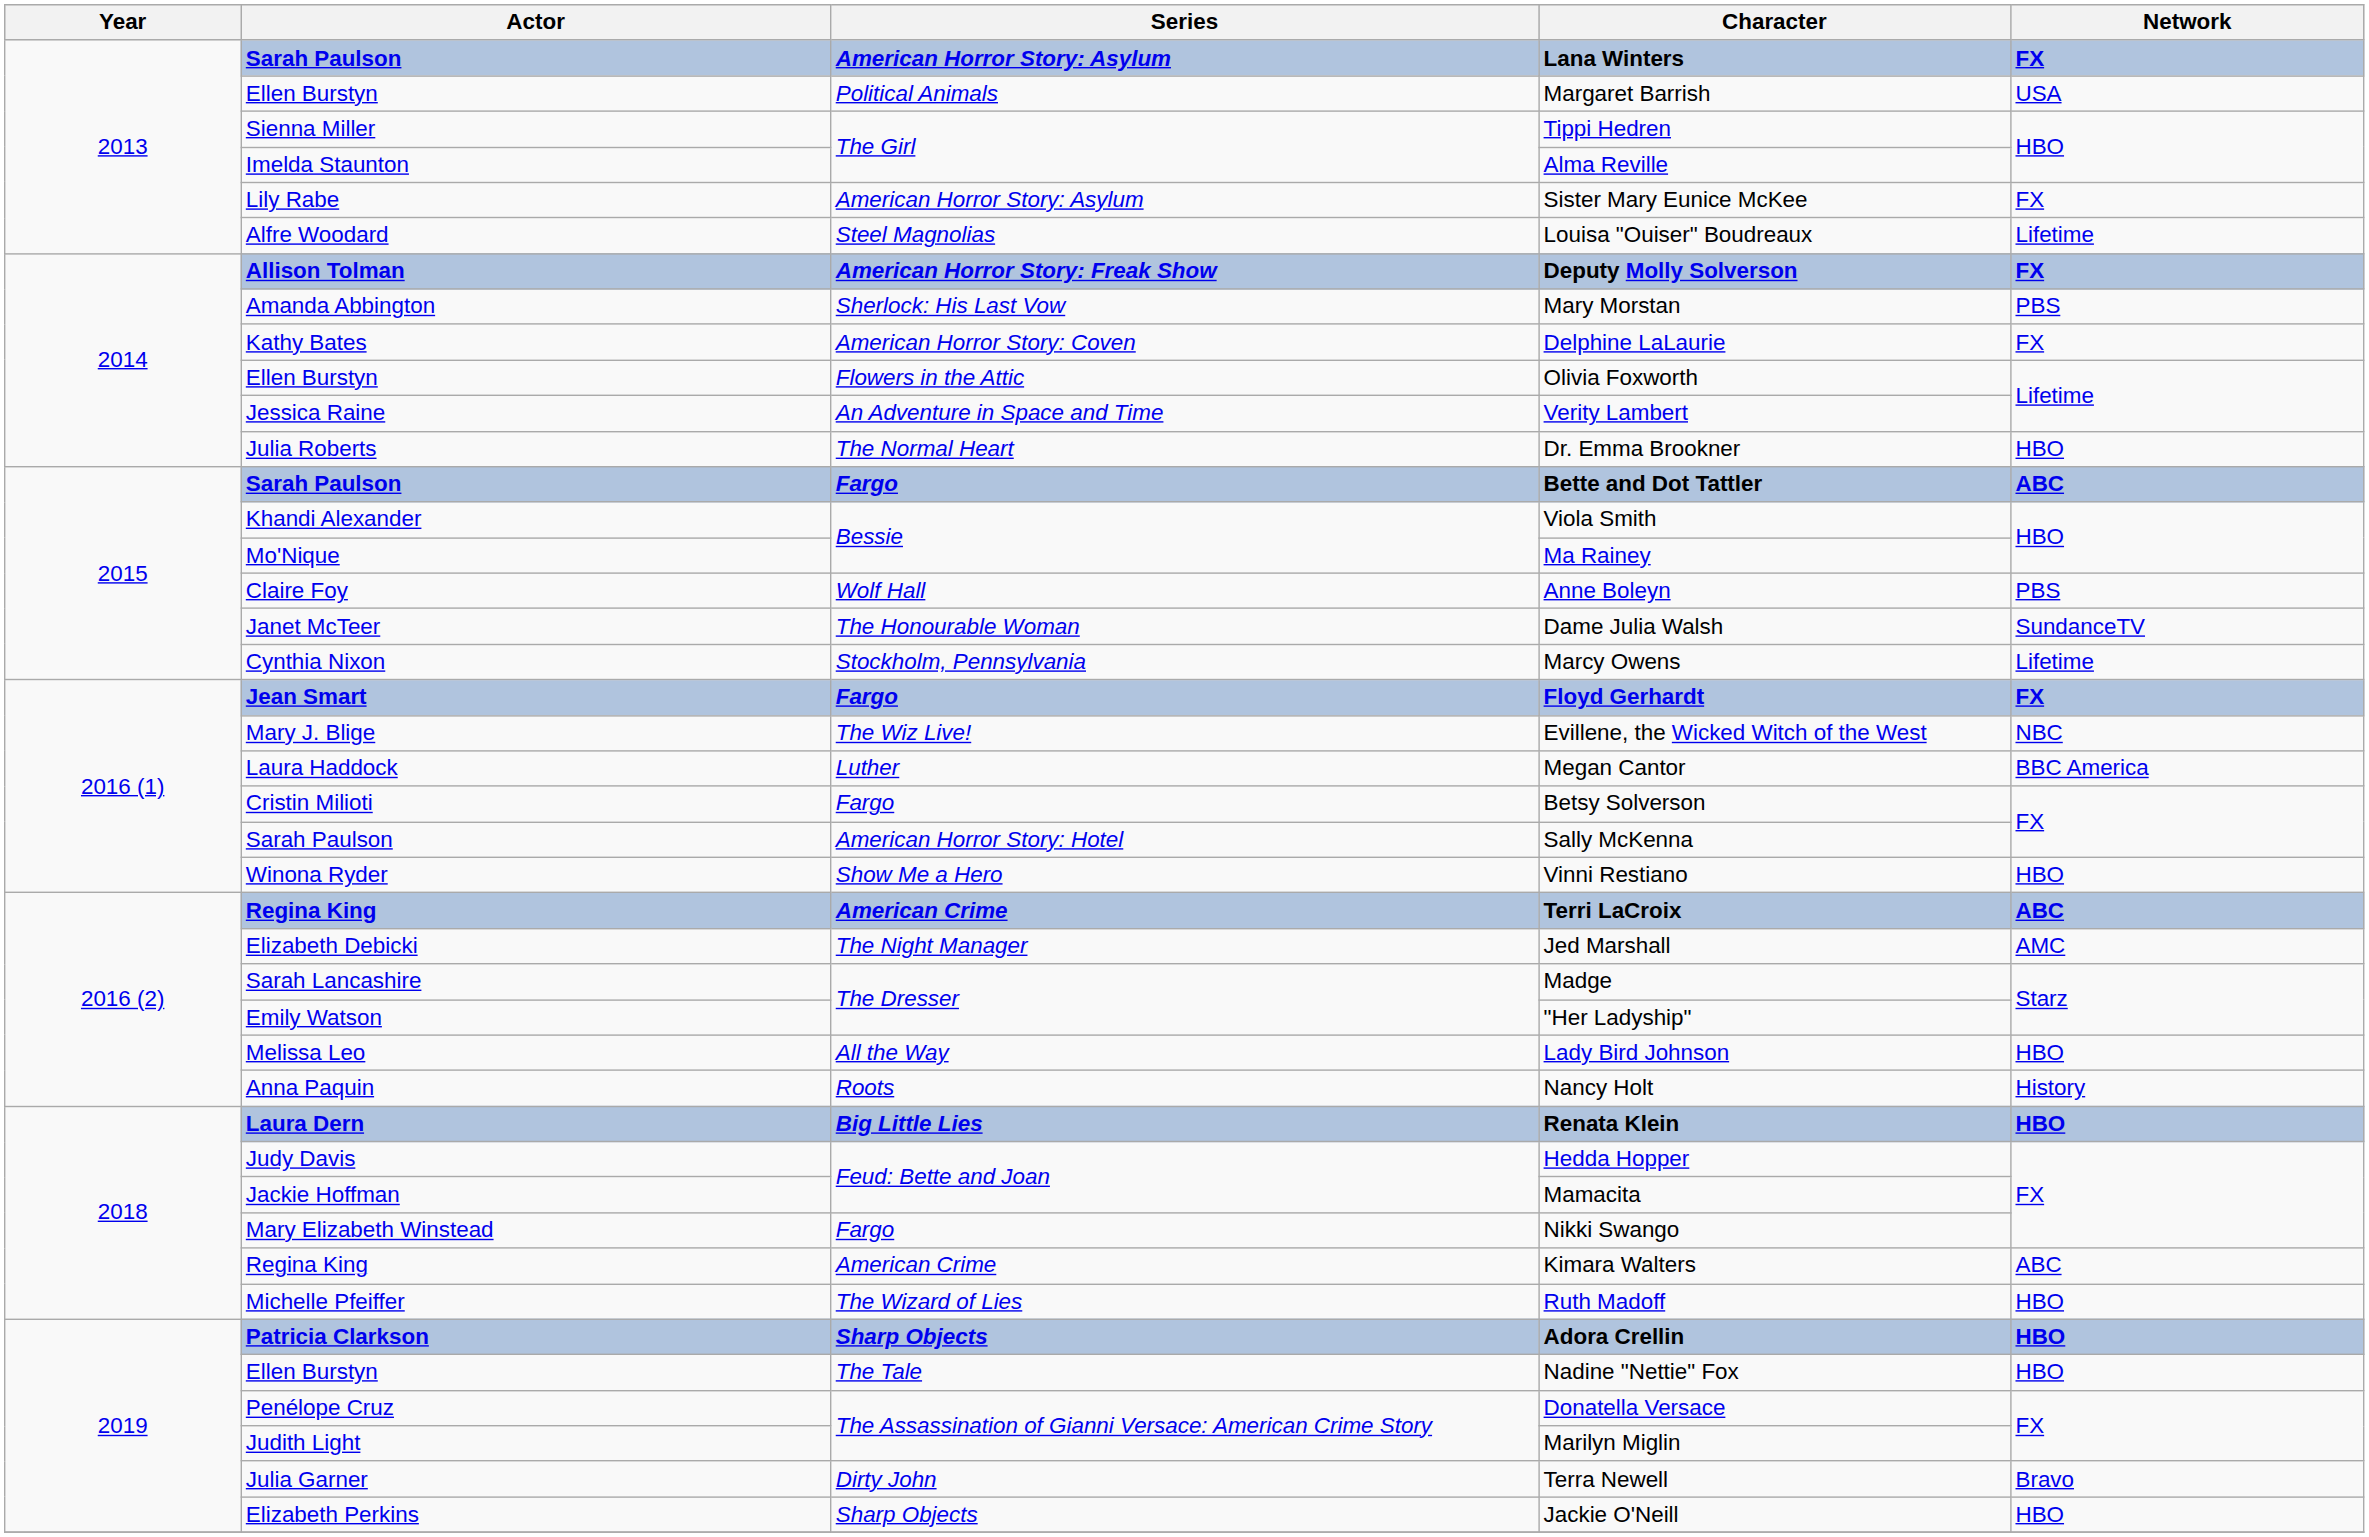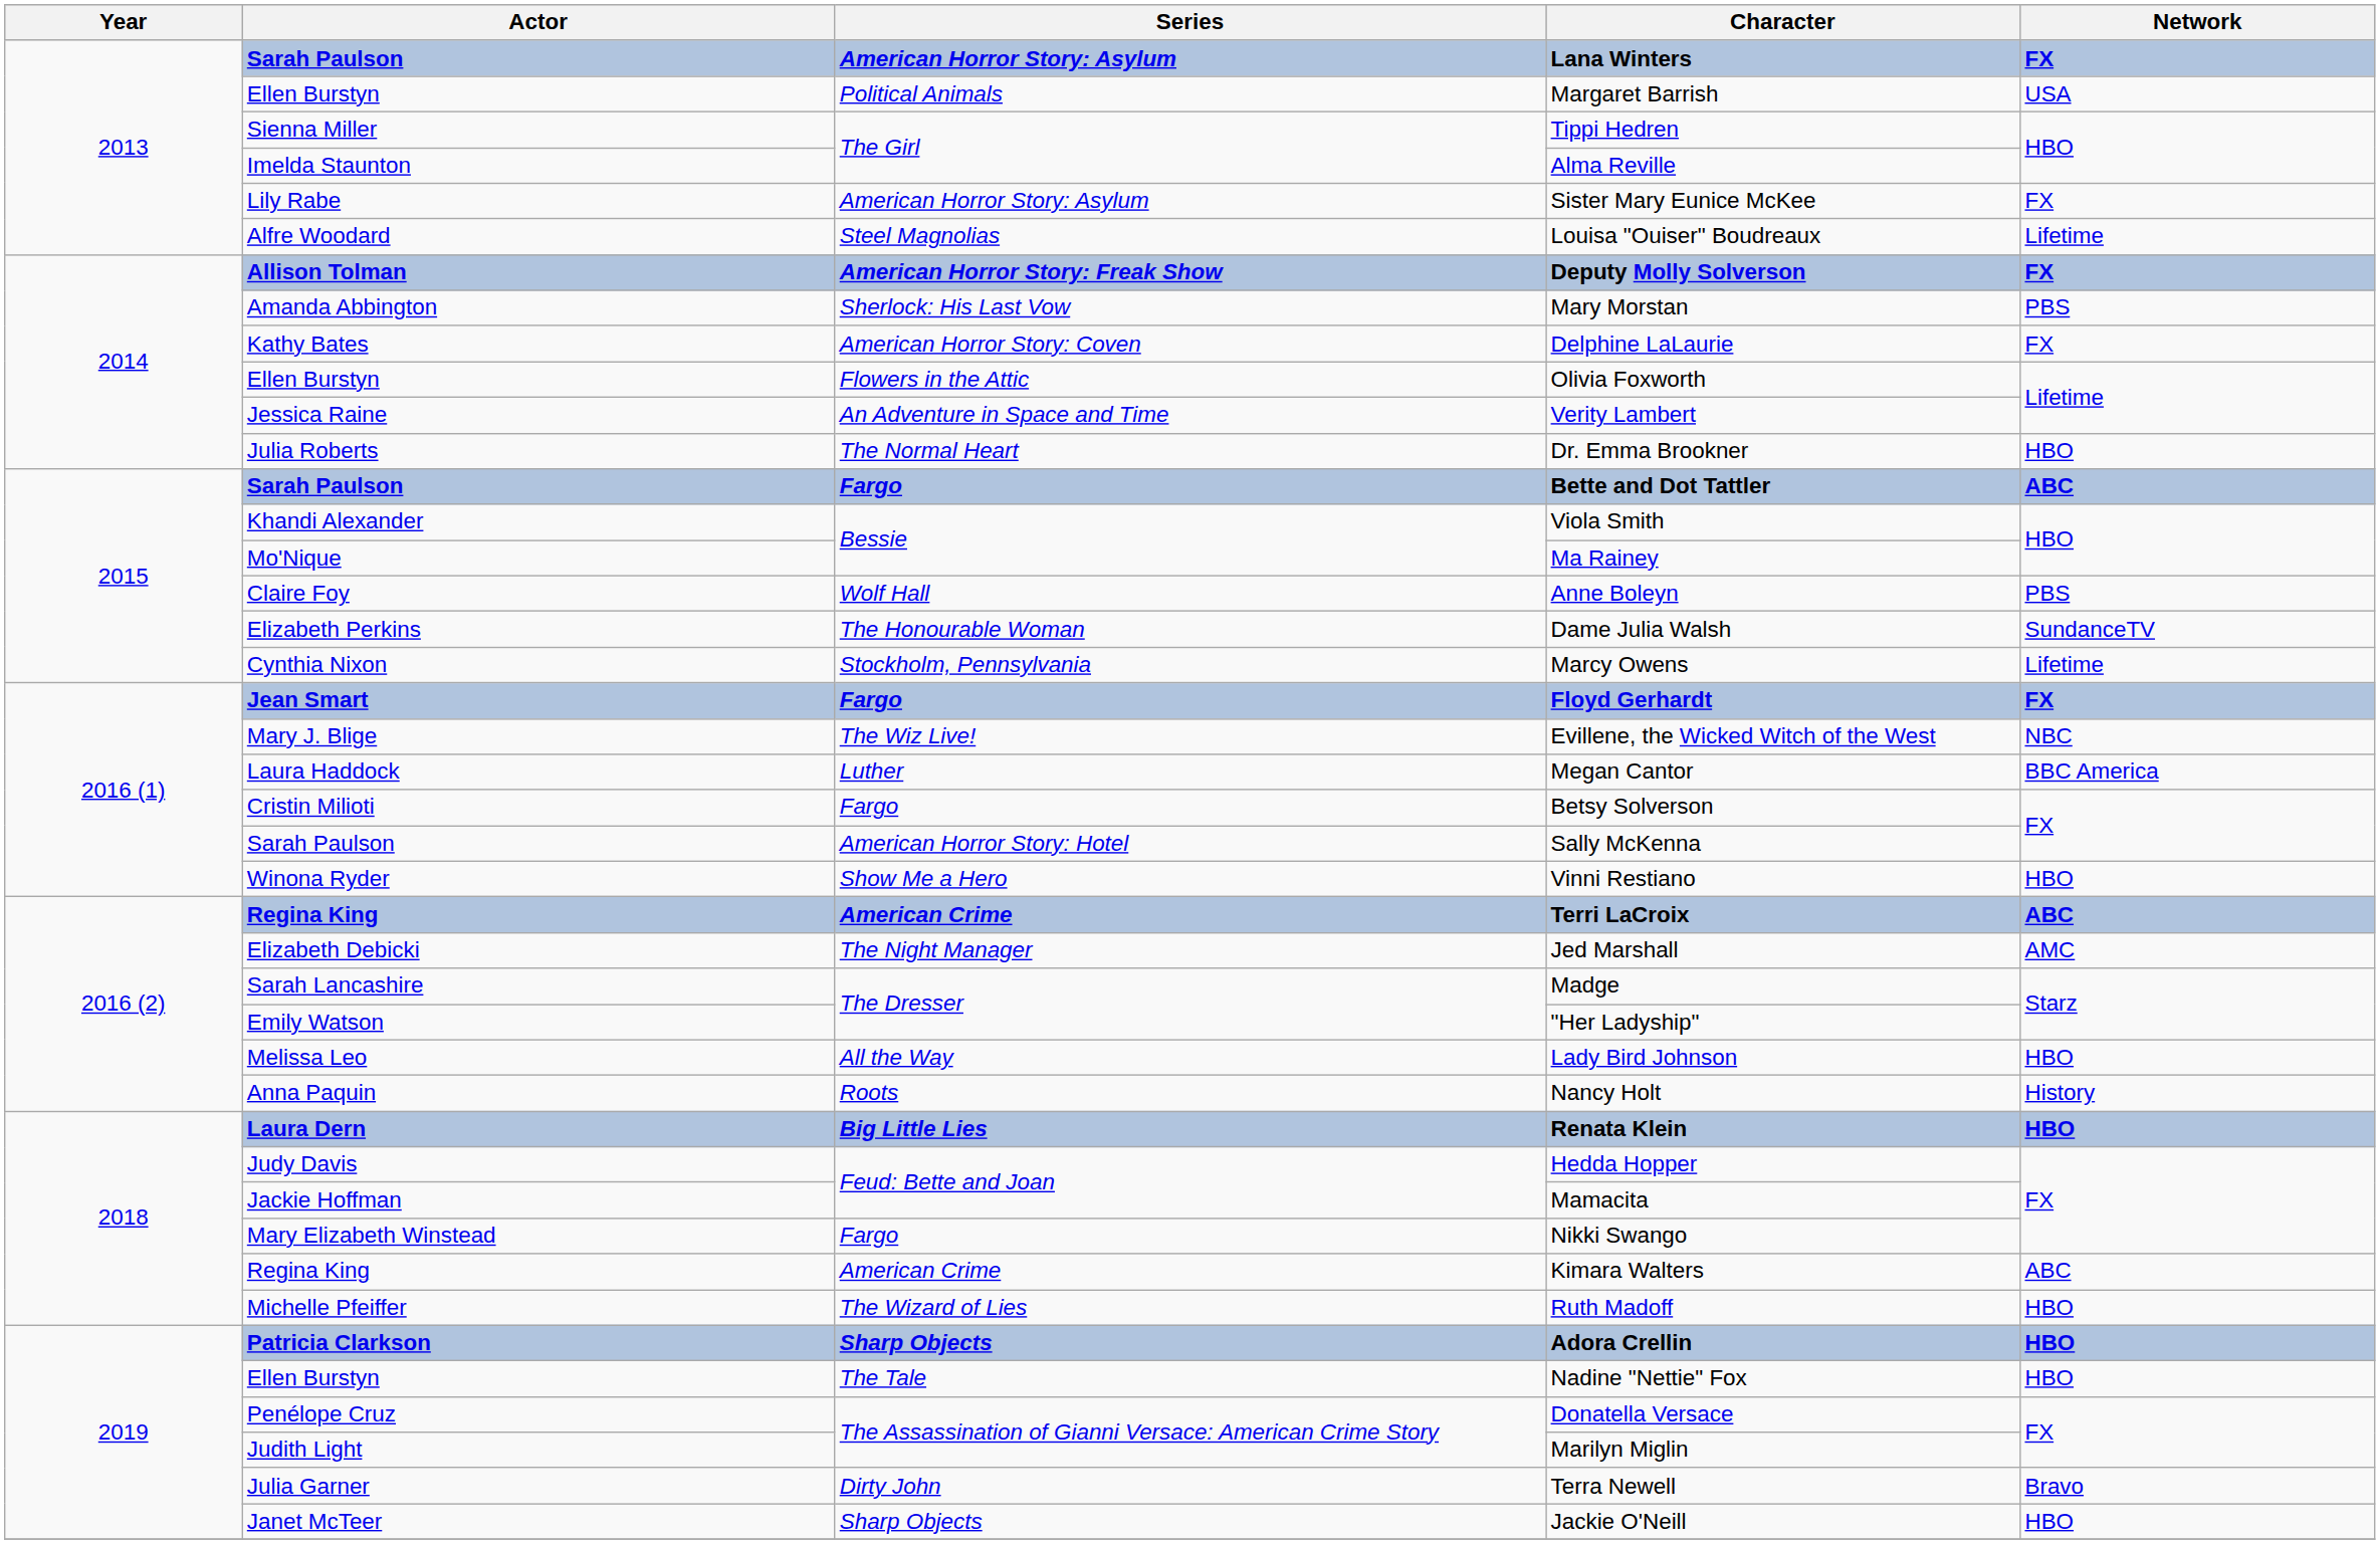Dame Julia Walsh | Actor: Janet McTeer -> Elizabeth Perkins
Jackie O'Neill | Actor: Elizabeth Perkins -> Janet McTeer
